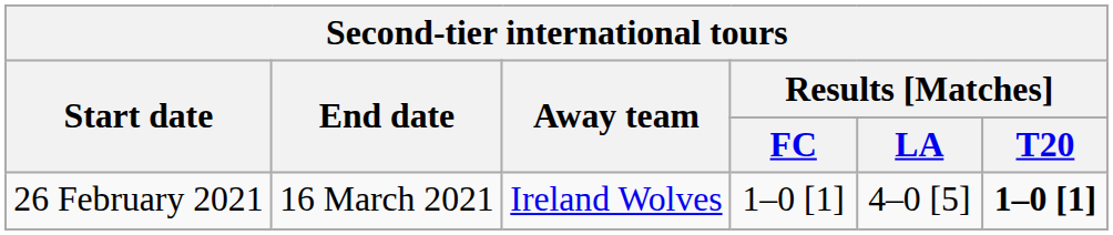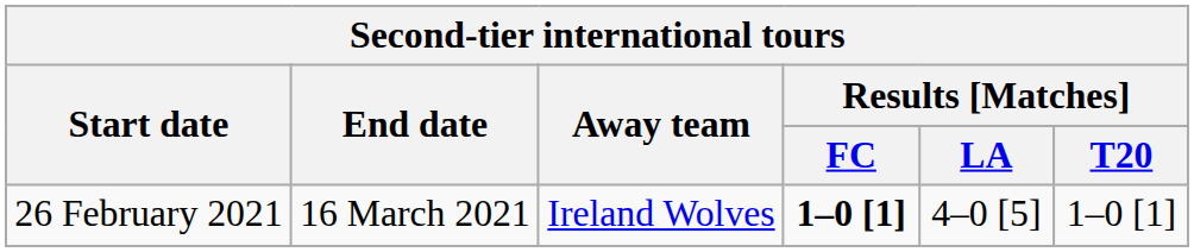26 February 2021 | Results [Matches] / FC: normal -> bold
26 February 2021 | Results [Matches] / T20: bold -> normal
